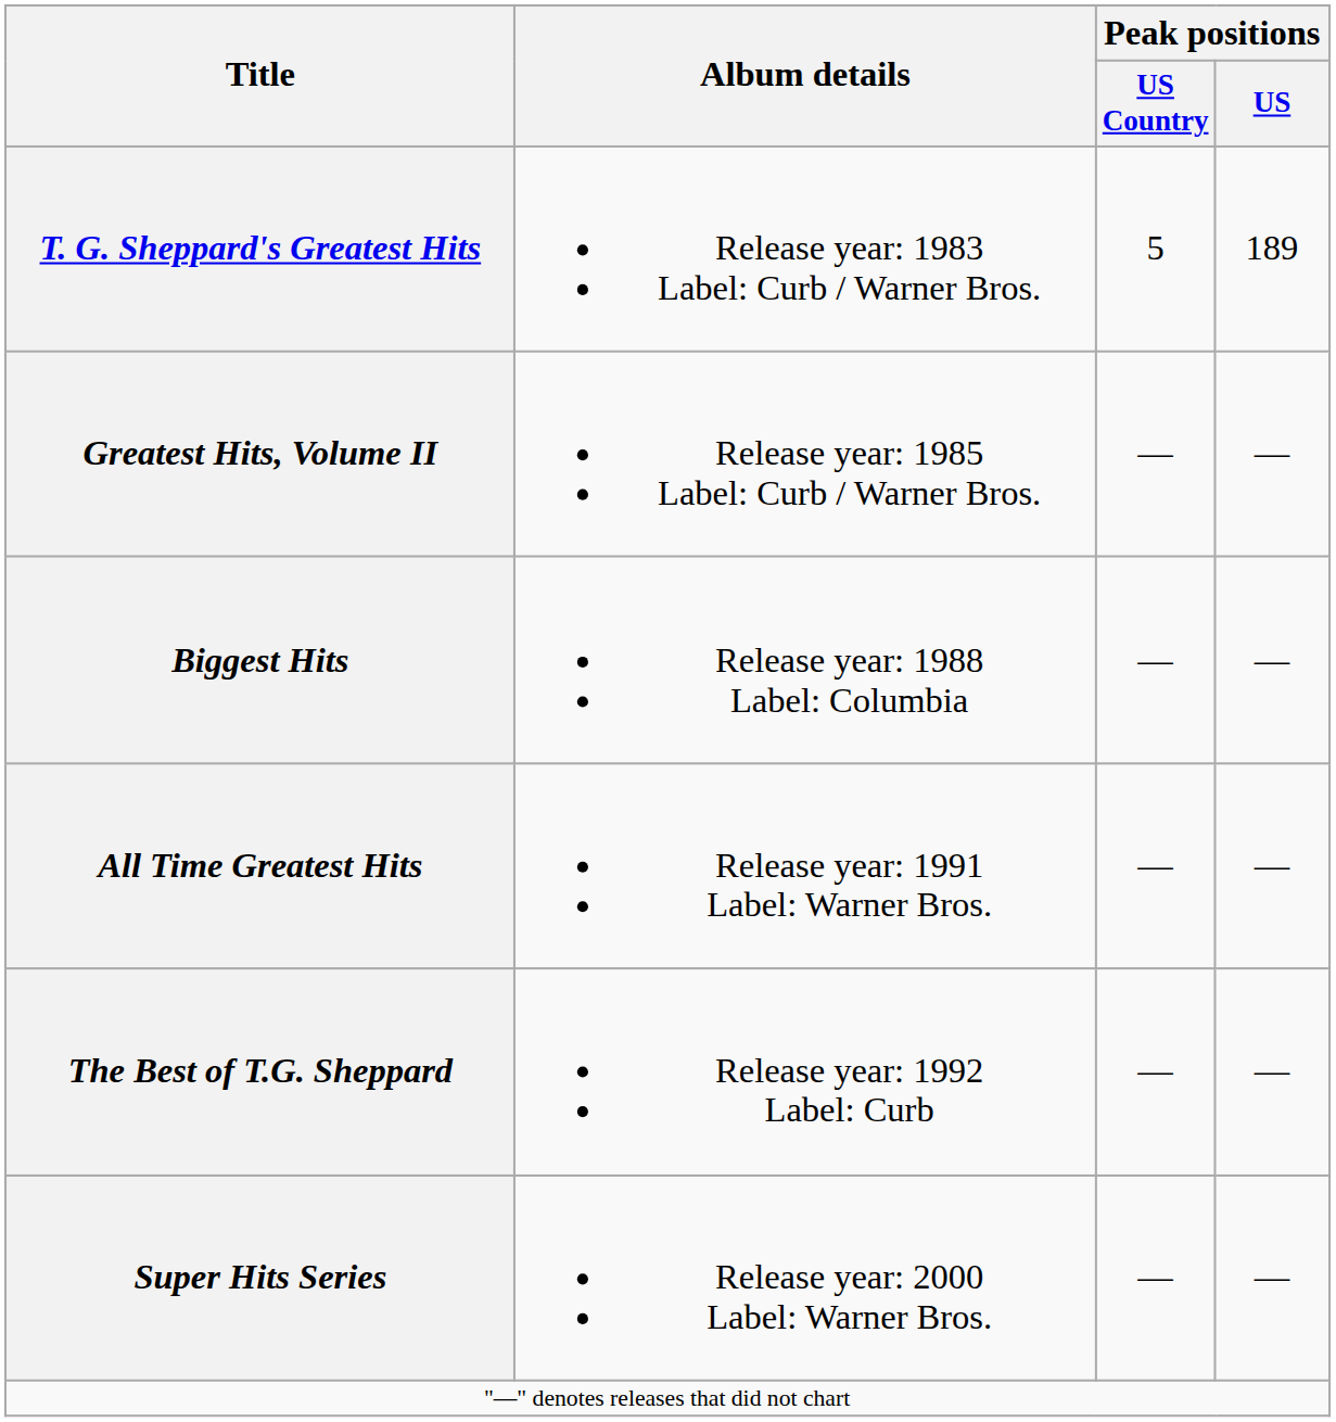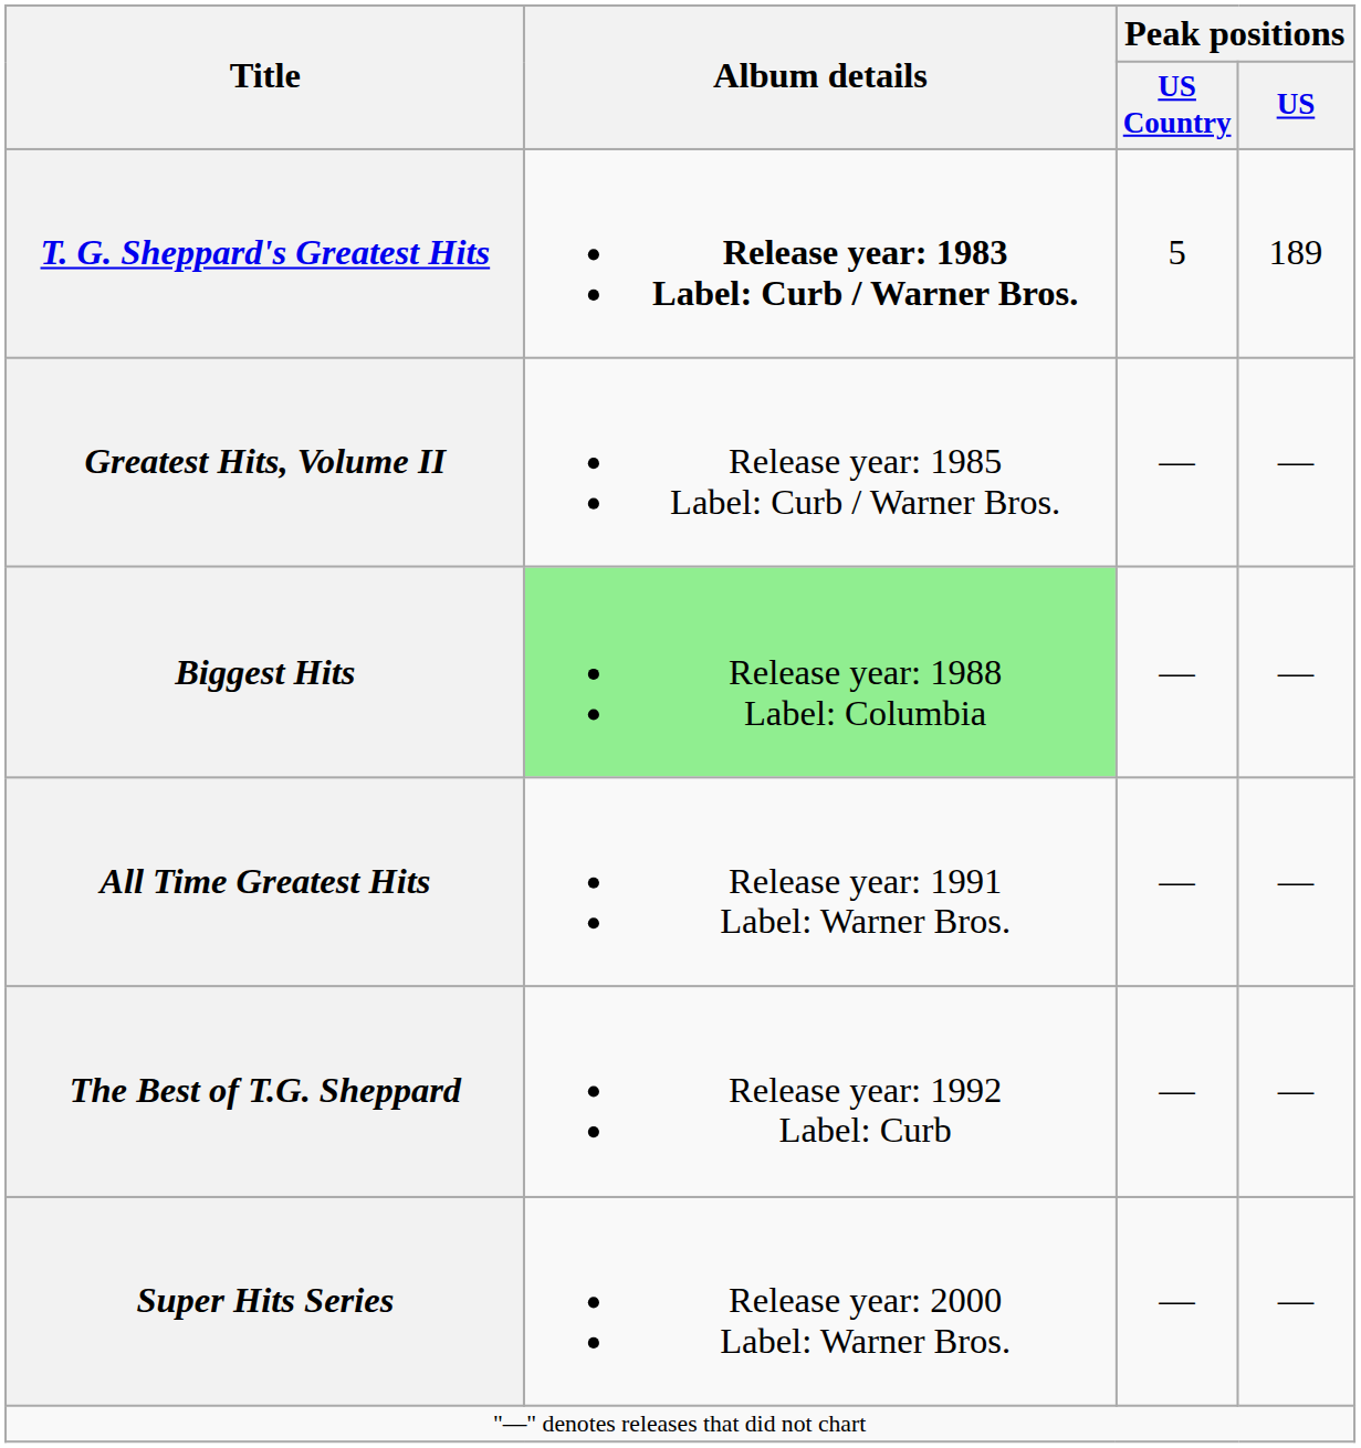T. G. Sheppard's Greatest Hits | Album details: normal -> bold
Biggest Hits | Album details: no background -> lightgreen background
